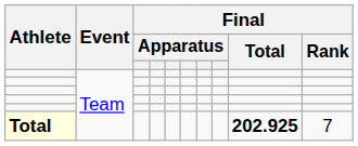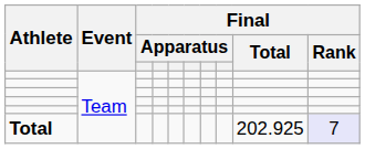row 9 | Athlete: lightyellow background -> no background
row 9 | Final / Total: bold -> normal
row 9 | Final / Rank: no background -> lavender background
